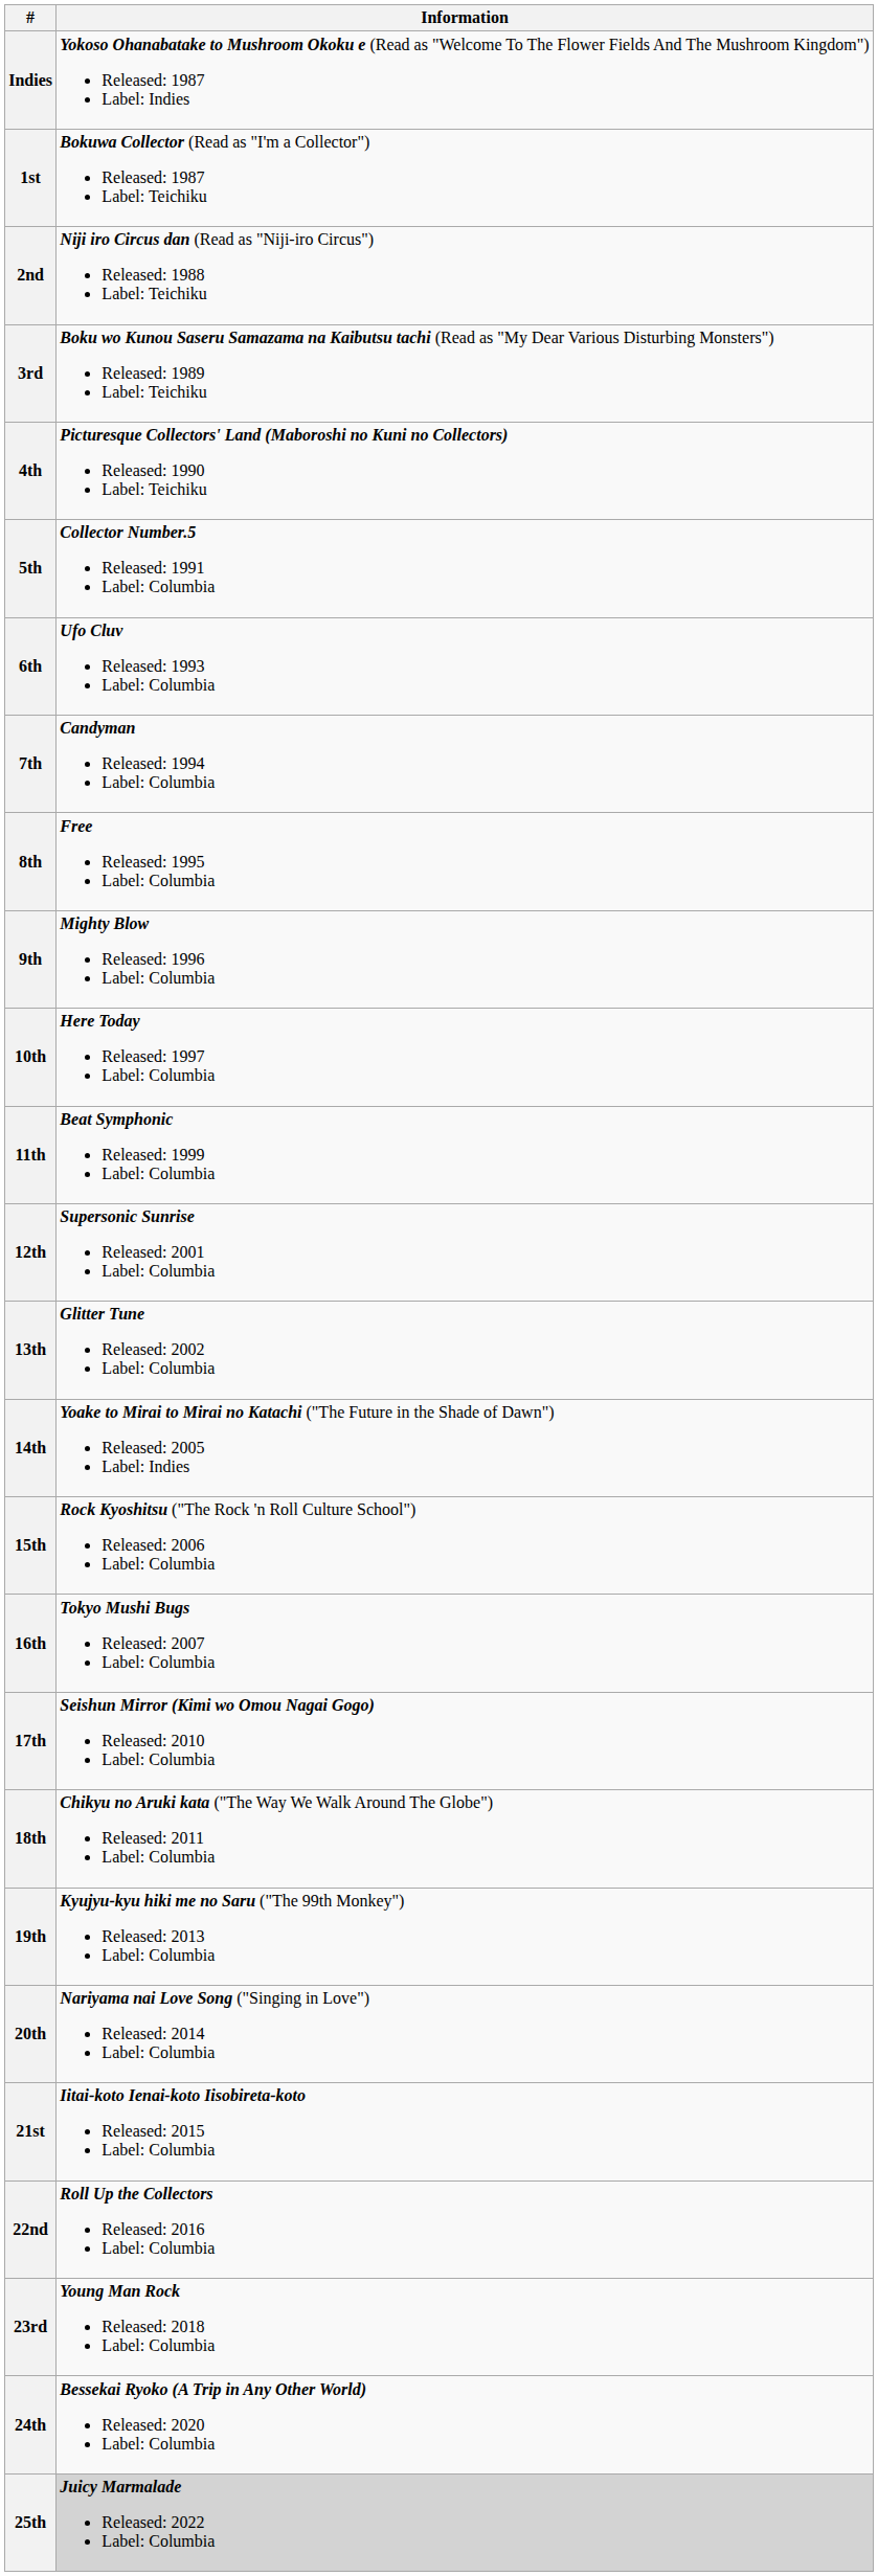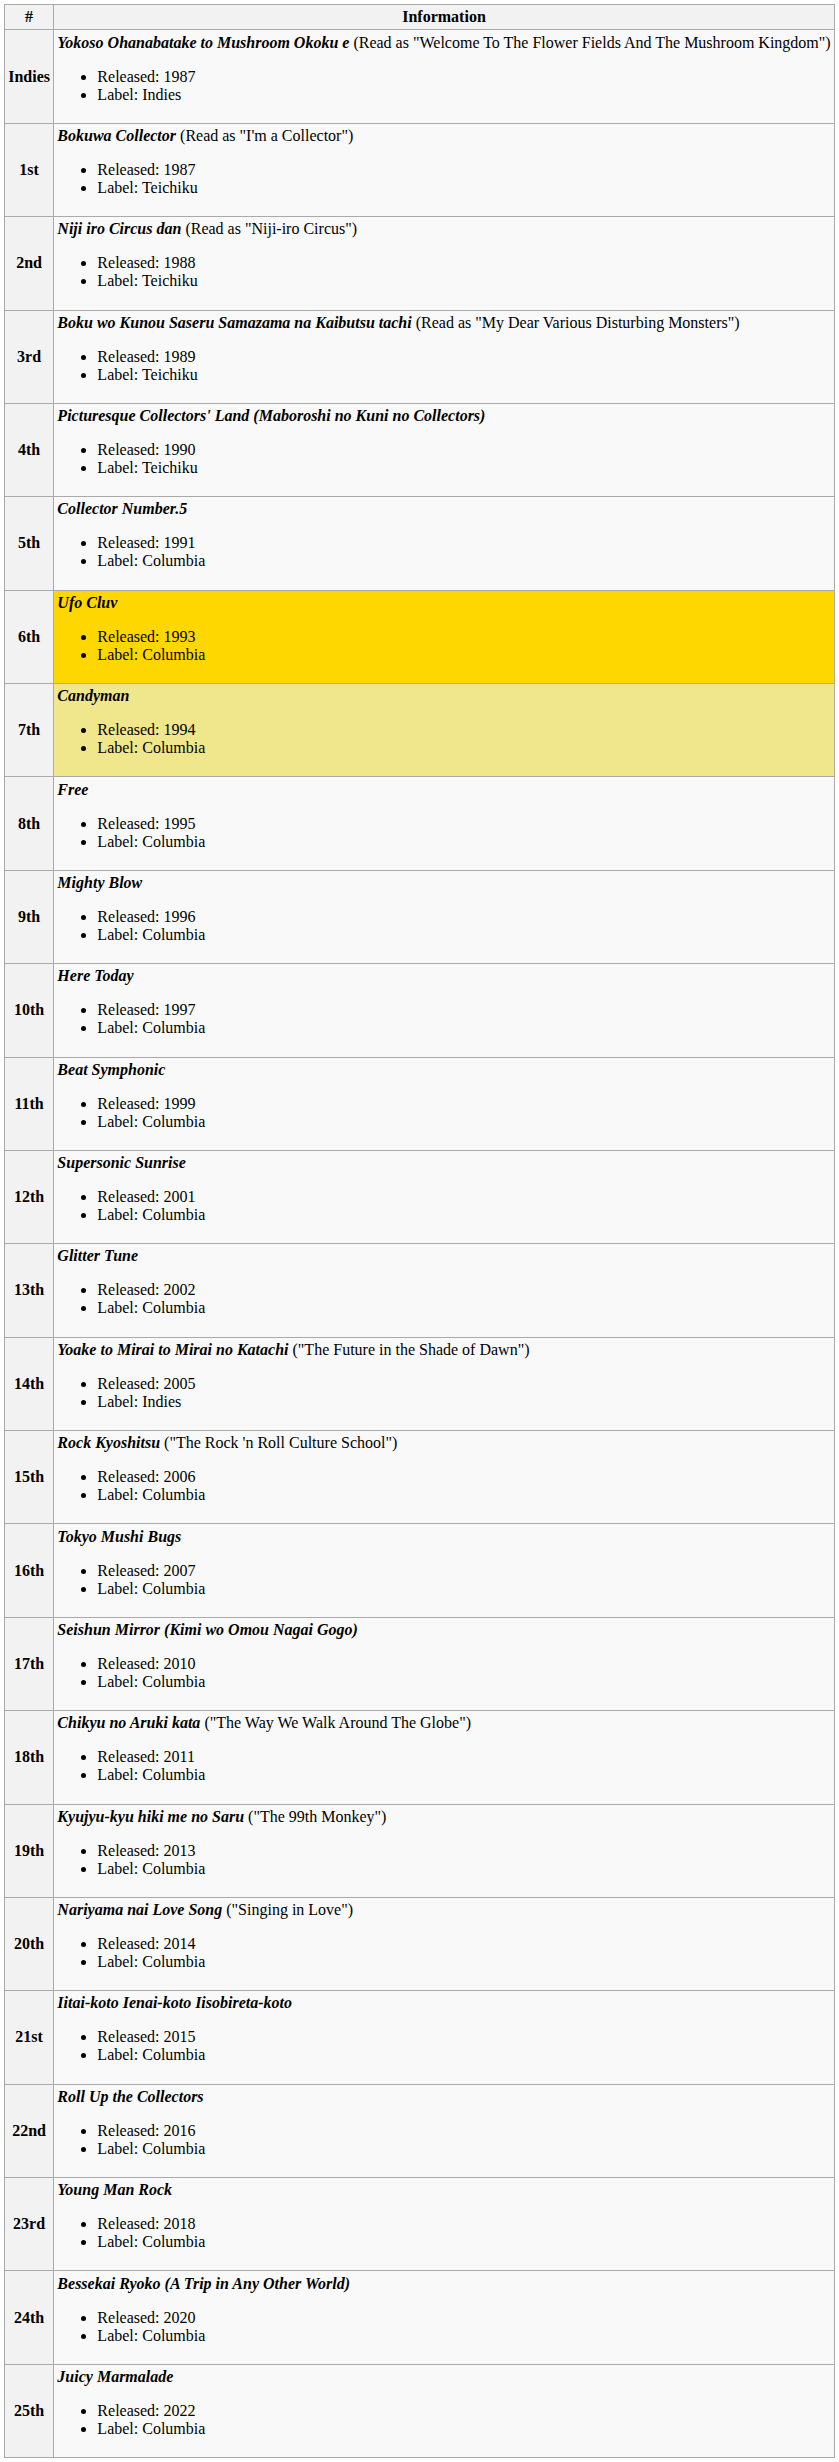6th | Information: no background -> gold background
7th | Information: no background -> khaki background
25th | Information: lightgrey background -> no background
